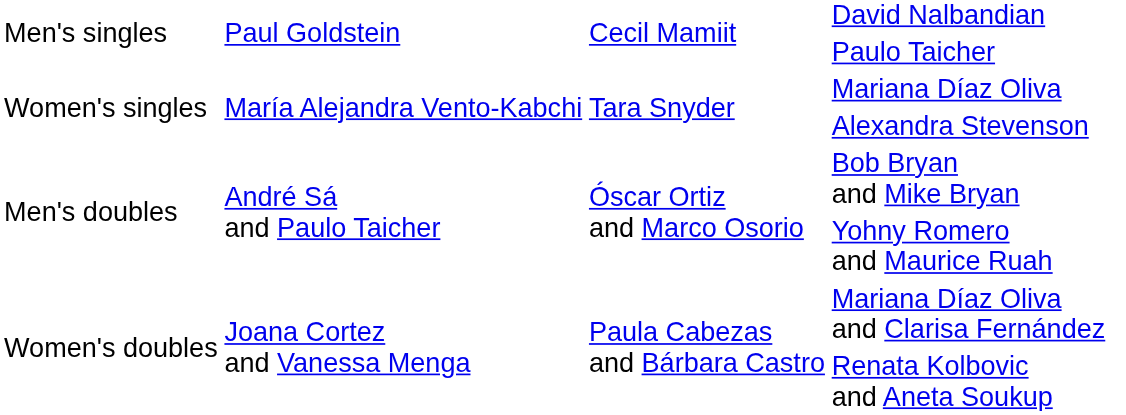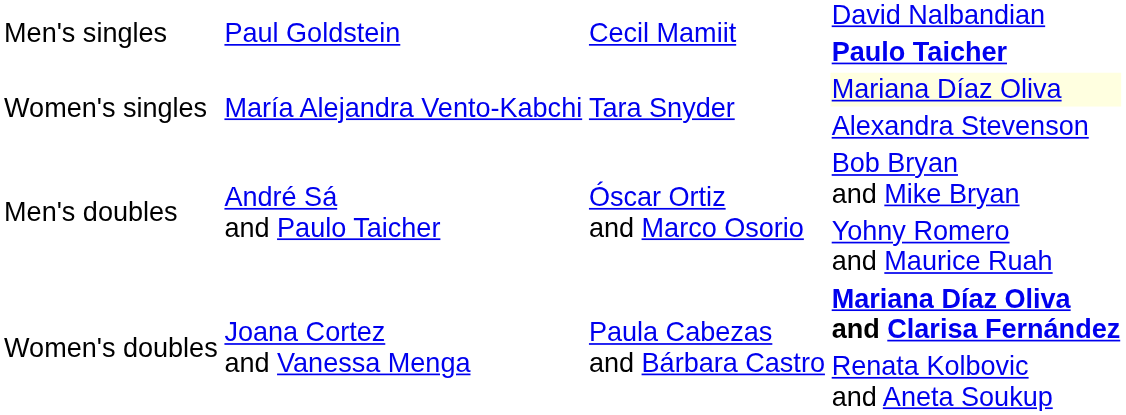Paulo Taicher | column 4: normal -> bold
Mariana Díaz Oliva | column 4: no background -> lightyellow background
Mariana Díaz Oliva and Clarisa Fernández | column 4: normal -> bold
